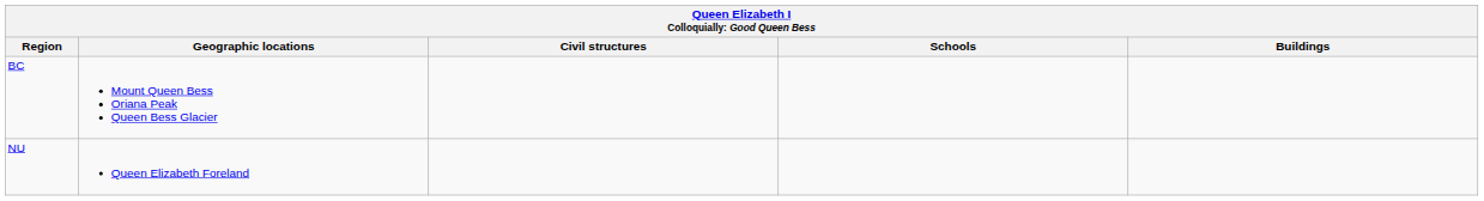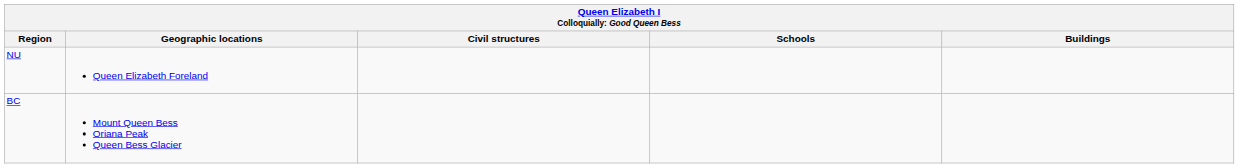rows swapped: BC <-> NU
